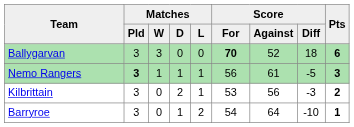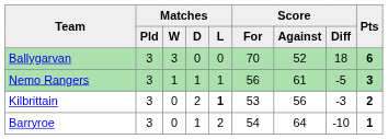Ballygarvan | Score / For: bold -> normal
Nemo Rangers | Matches / Pld: bold -> normal
Kilbrittain | Matches / L: normal -> bold
